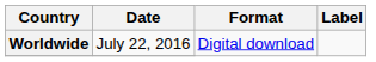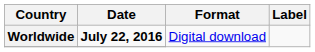Worldwide | Date: normal -> bold
